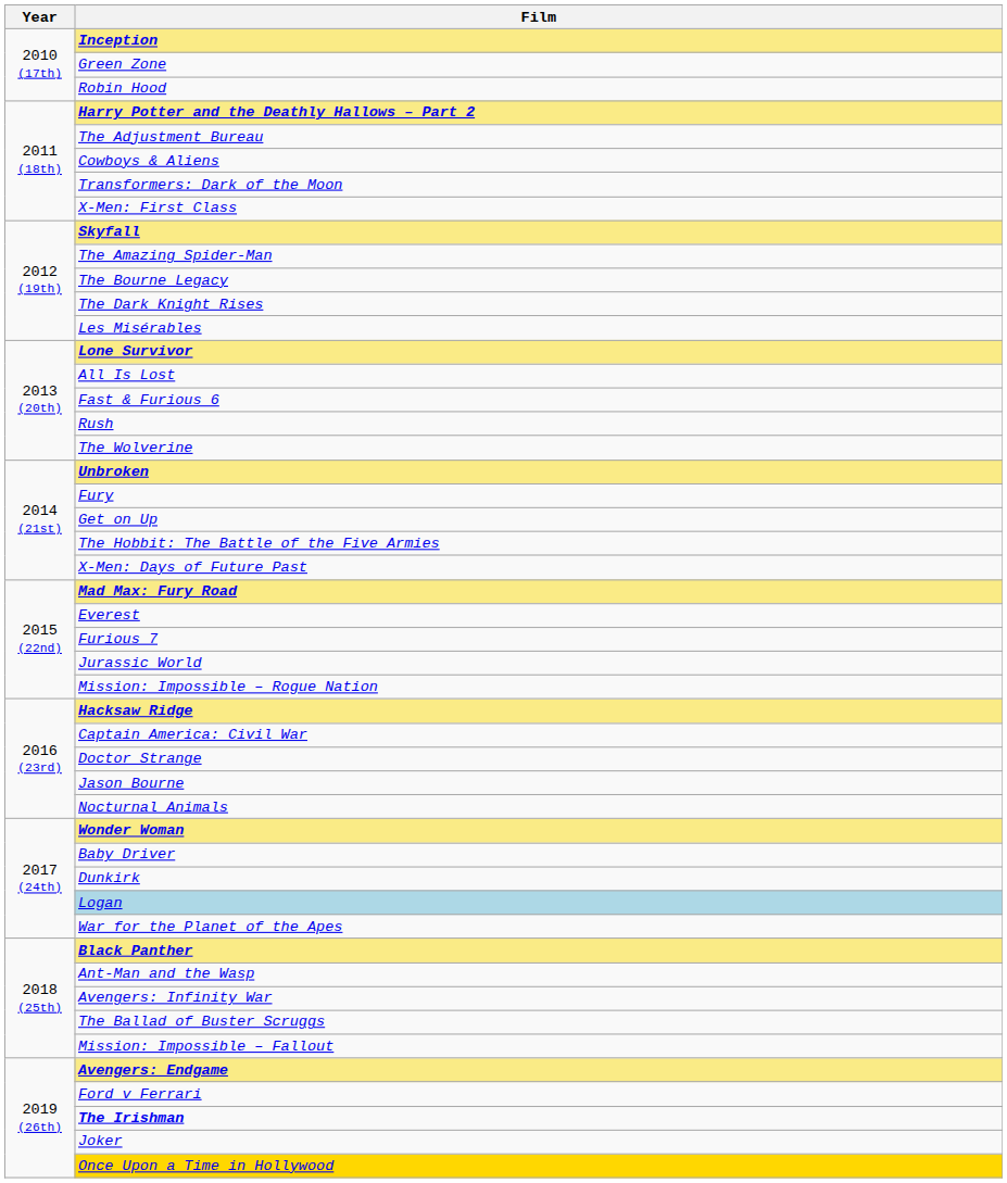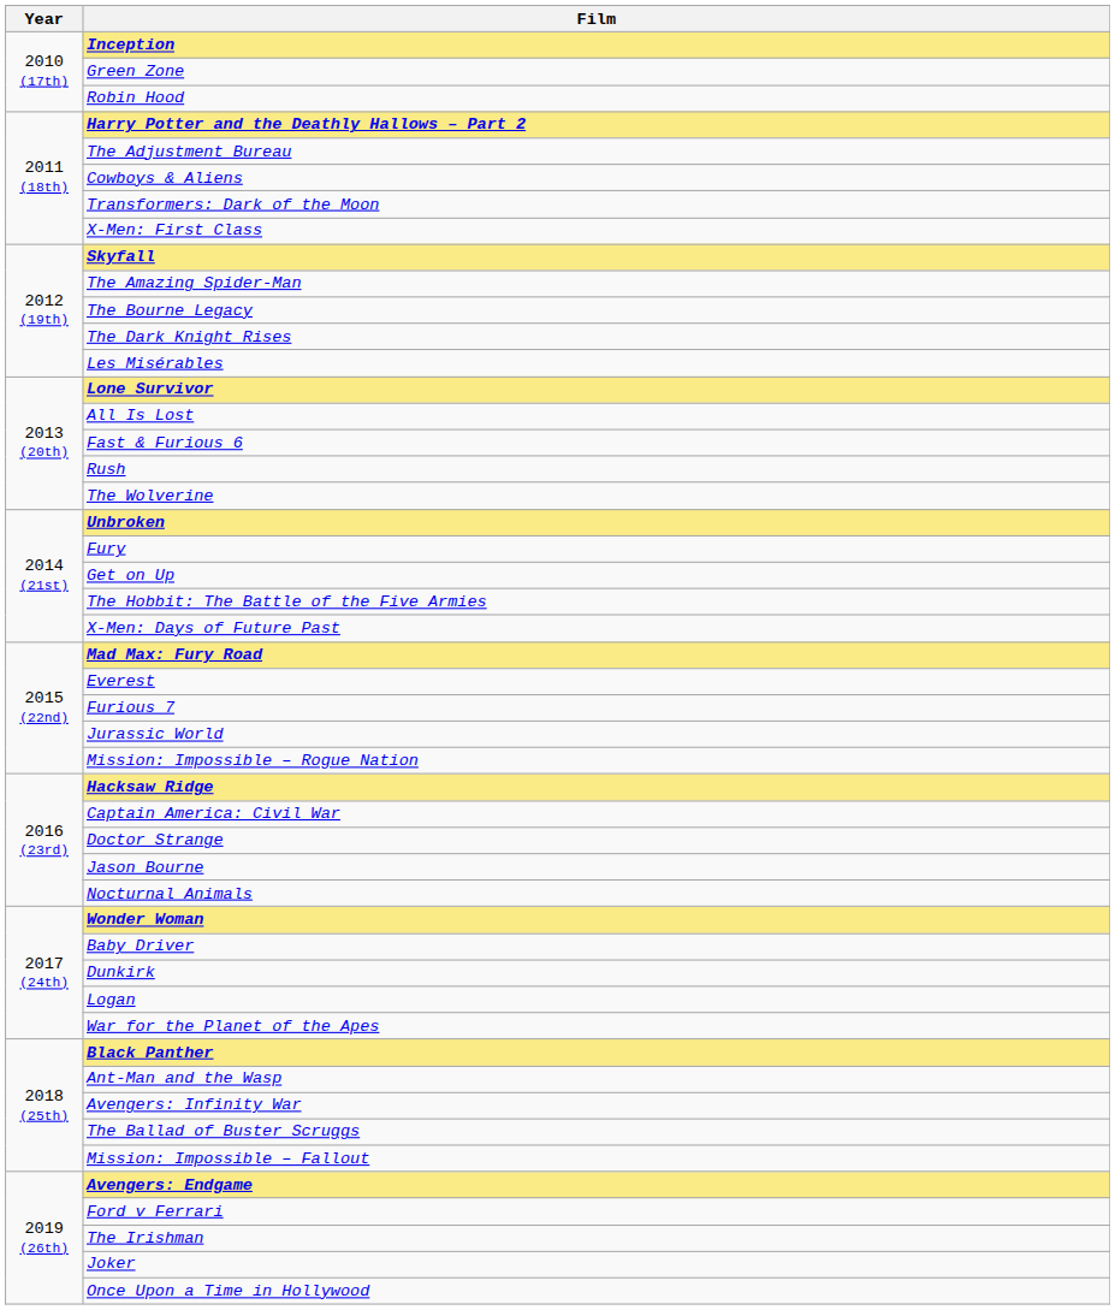Logan | Film: lightblue background -> no background
The Irishman | Film: bold -> normal
Once Upon a Time in Hollywood | Film: gold background -> no background
